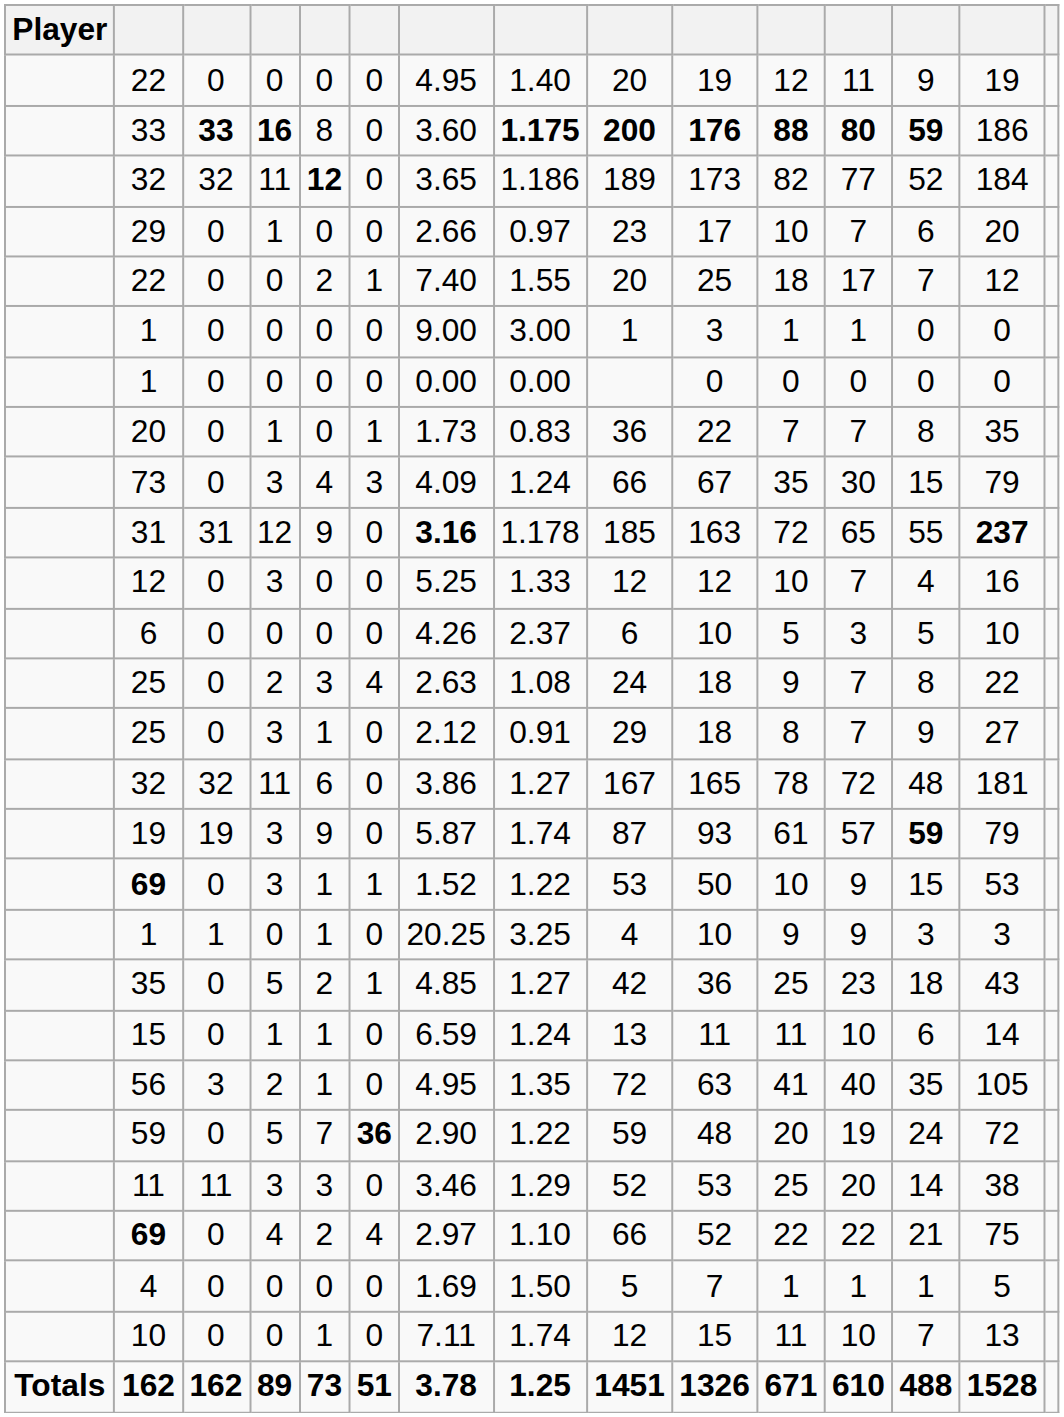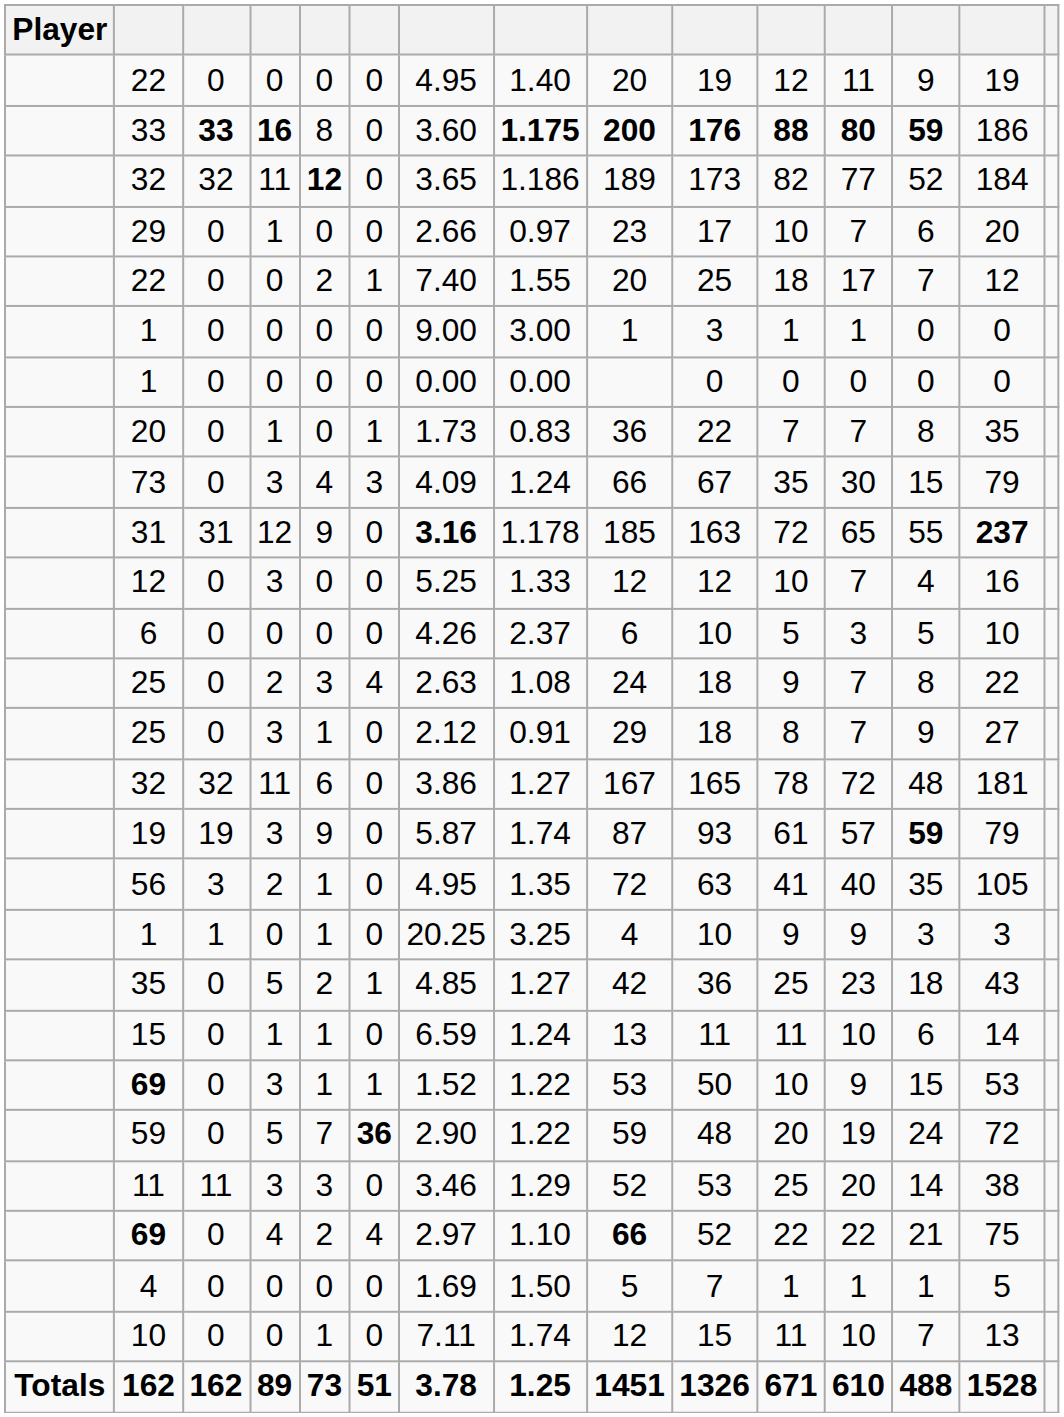rows swapped: 69 / 3 <-> 56
69 / 4 | column 9: normal -> bold
